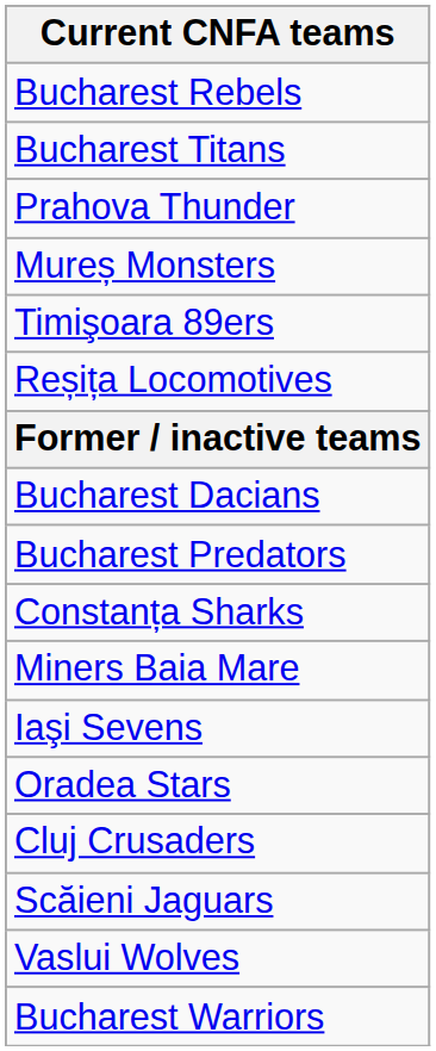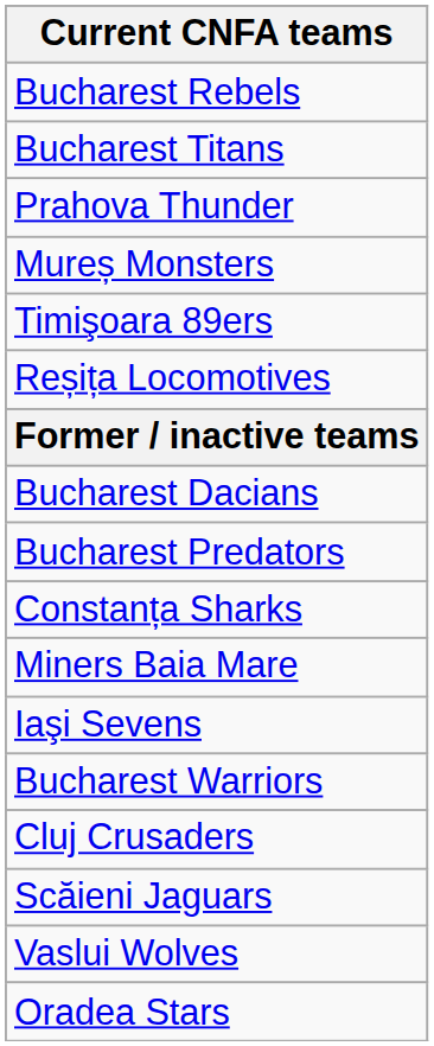row 14 | column 1: Oradea Stars -> Bucharest Warriors
row 18 | column 1: Bucharest Warriors -> Oradea Stars
